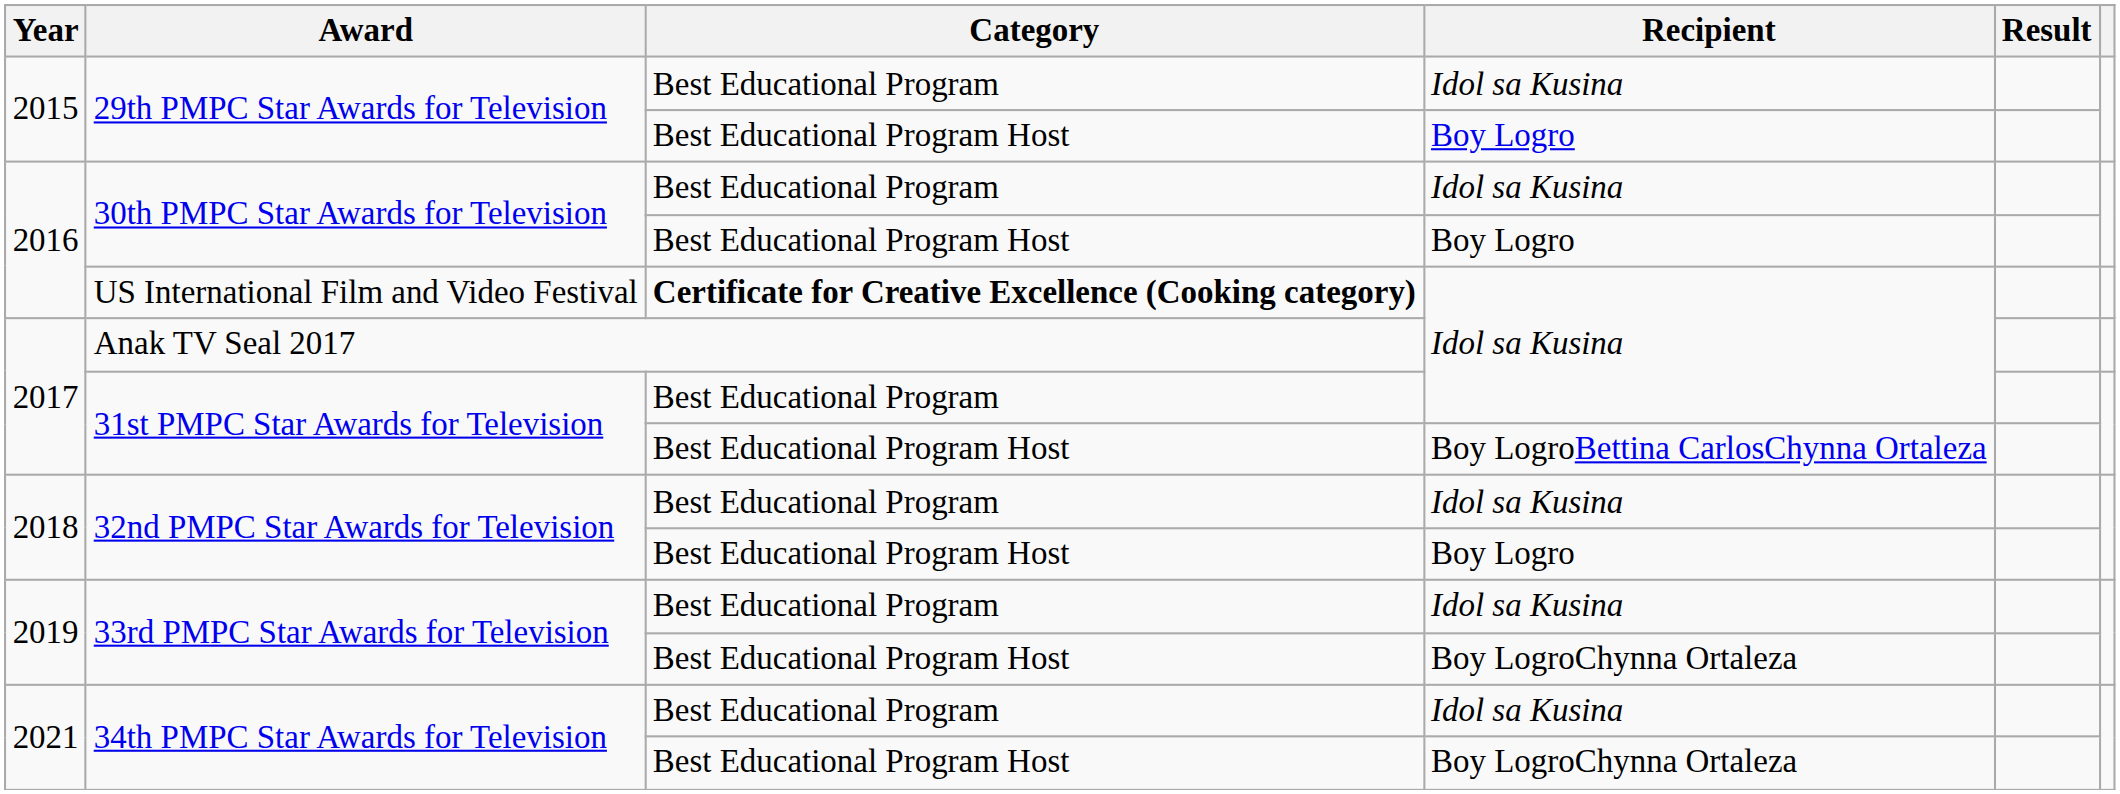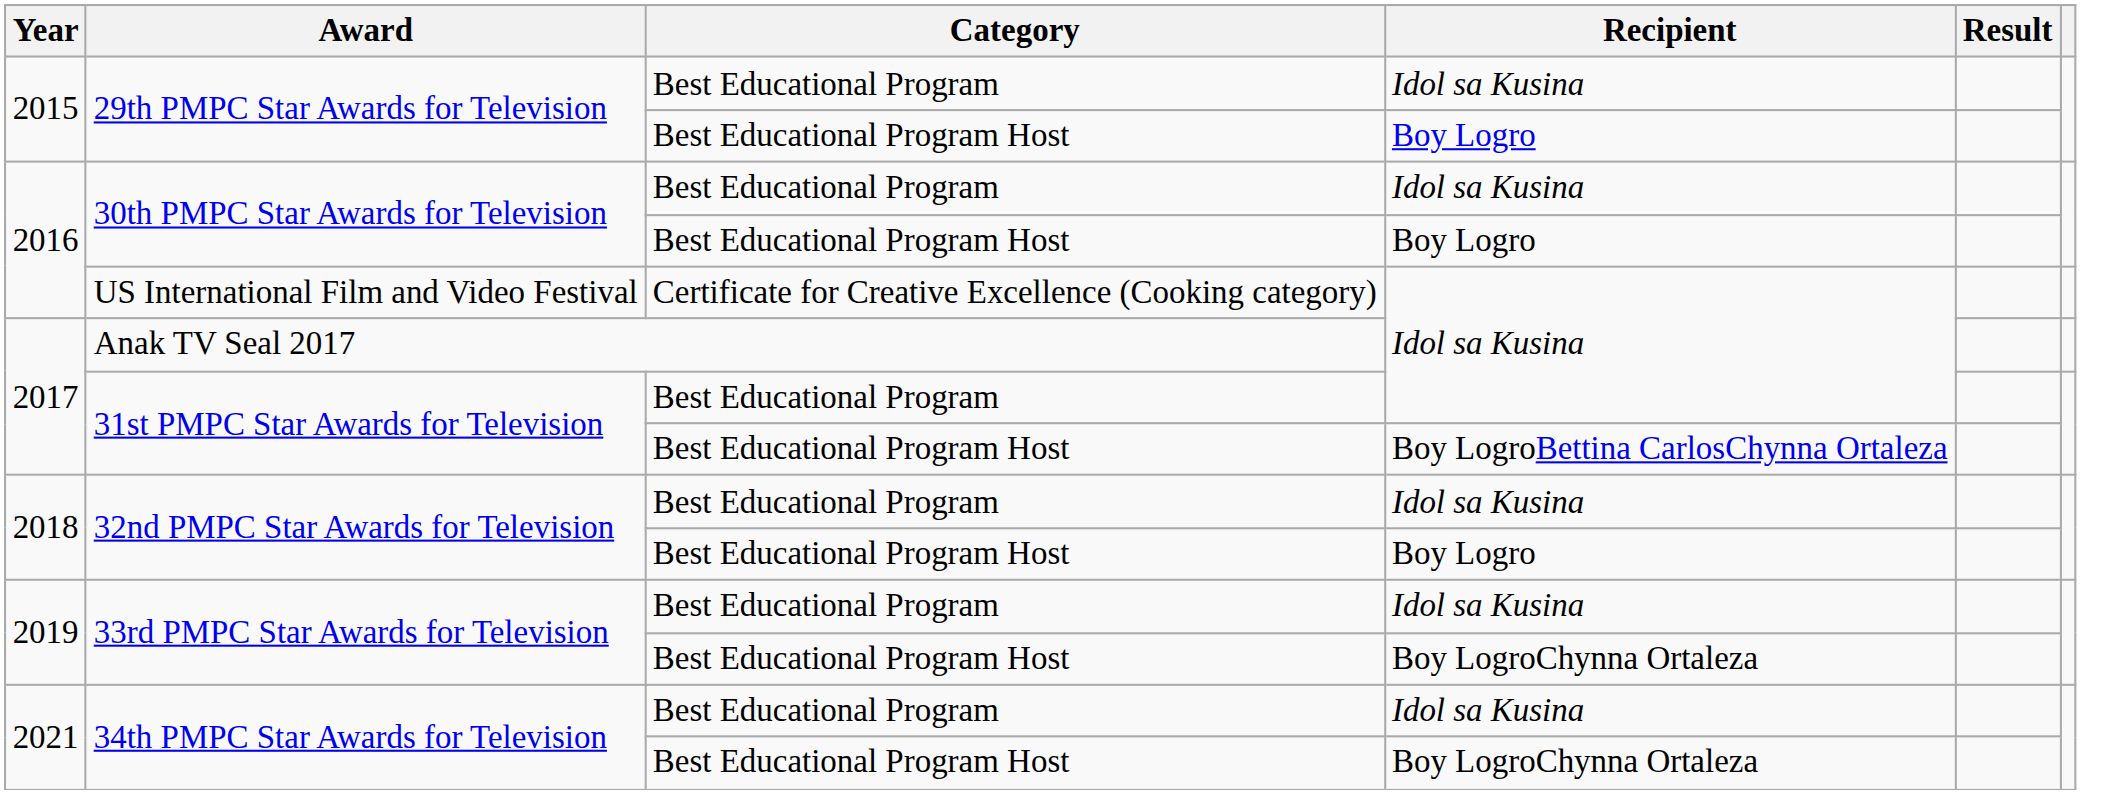US International Film and Video Festival | Category: bold -> normal
